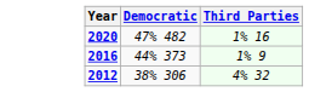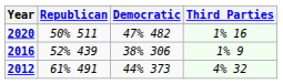+ column: Republican | 50% 511 | 52% 439 | 61% 491
2016 | Democratic: 44% 373 -> 38% 306
2012 | Democratic: 38% 306 -> 44% 373
